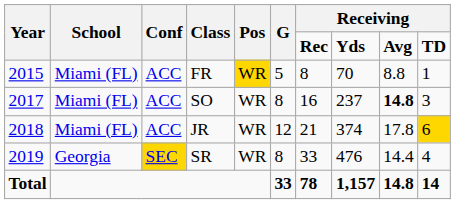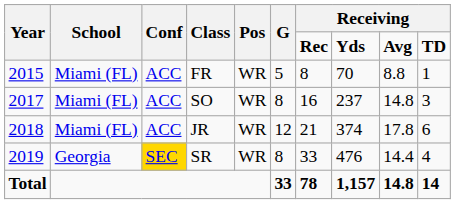FR | Pos: gold background -> no background
SO | column 9: bold -> normal
JR | column 10: gold background -> no background
